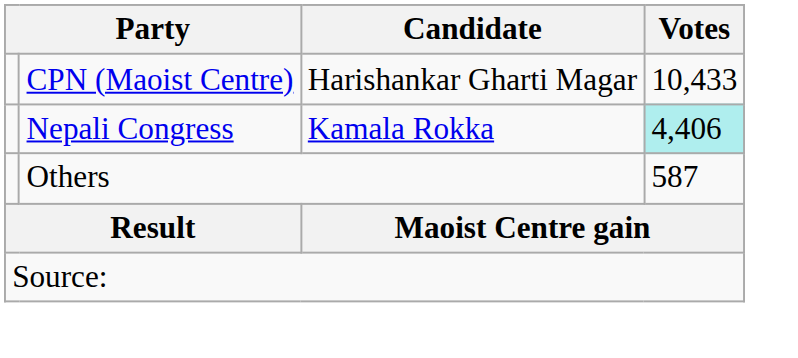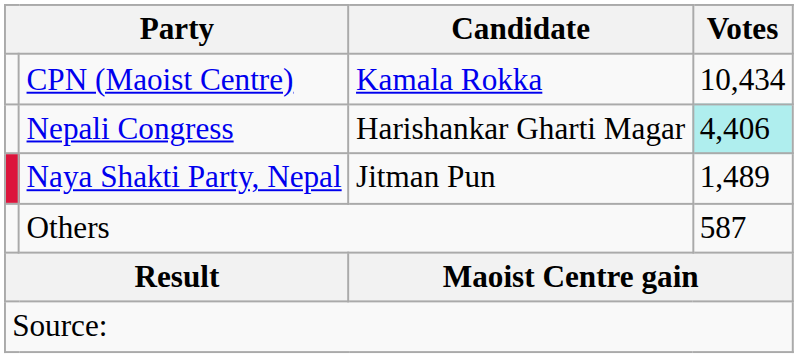CPN (Maoist Centre) | Candidate: Harishankar Gharti Magar -> Kamala Rokka
CPN (Maoist Centre) | Votes: 10,433 -> 10,434
Nepali Congress | Candidate: Kamala Rokka -> Harishankar Gharti Magar
+ row: Naya Shakti Party, Nepal | Jitman Pun | 1,489
